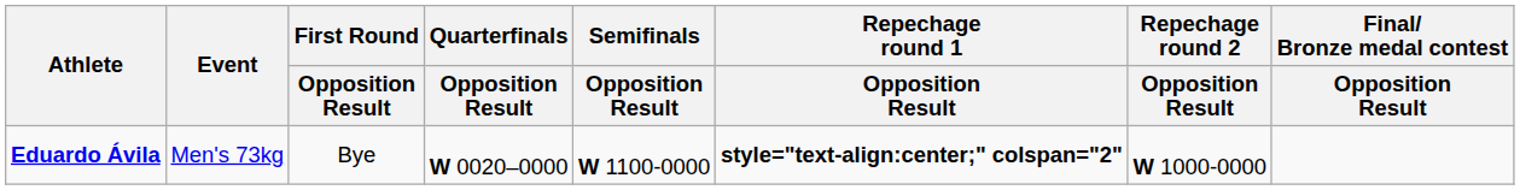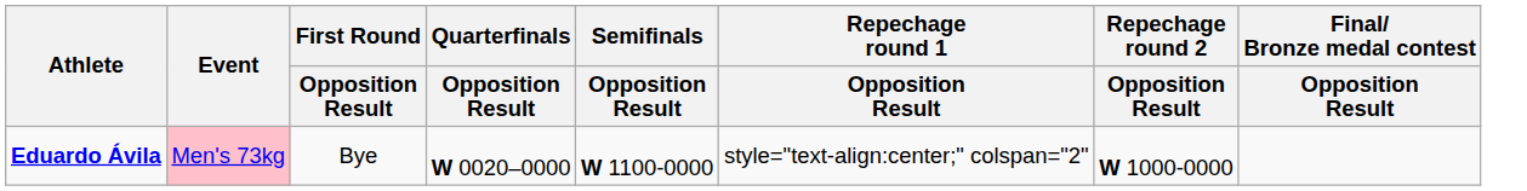Eduardo Ávila | Event: no background -> pink background
Eduardo Ávila | Repechage round 1 / Opposition Result: bold -> normal
